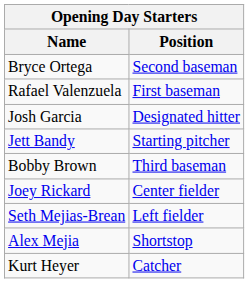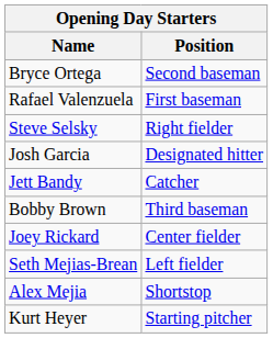+ row: Steve Selsky | Right fielder
Jett Bandy | Position: Starting pitcher -> Catcher
Kurt Heyer | Position: Catcher -> Starting pitcher
